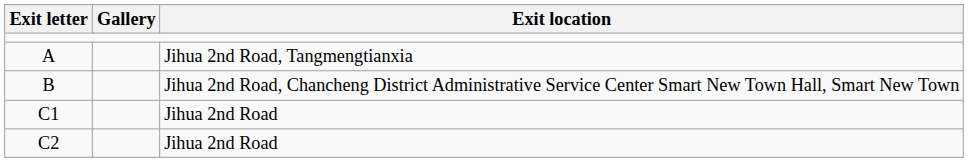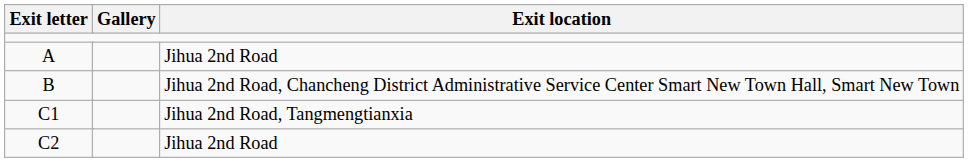A | Exit location: Jihua 2nd Road, Tangmengtianxia -> Jihua 2nd Road
C1 | Exit location: Jihua 2nd Road -> Jihua 2nd Road, Tangmengtianxia
